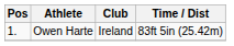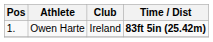Owen Harte | Time / Dist: normal -> bold
